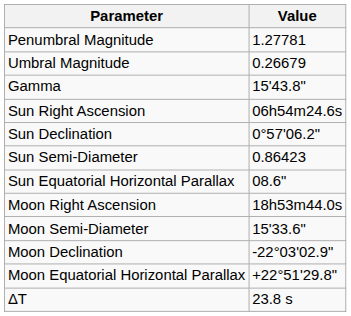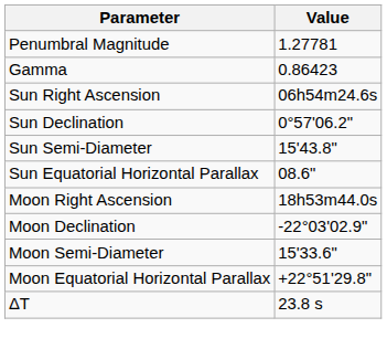- row: Umbral Magnitude | 0.26679
Gamma | Value: 15'43.8" -> 0.86423
Sun Semi-Diameter | Value: 0.86423 -> 15'43.8"
rows swapped: Moon Declination <-> Moon Semi-Diameter
